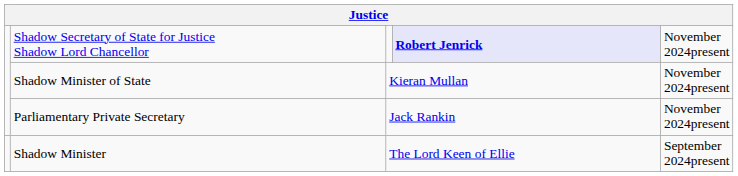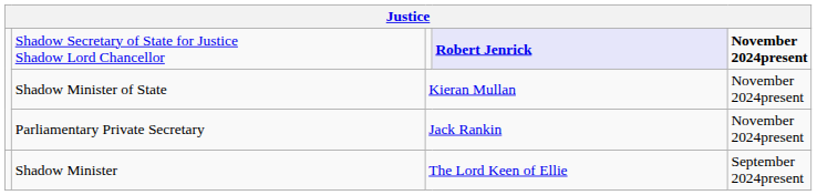Shadow Secretary of State for Justice Shadow Lord Chancellor | column 5: normal -> bold
